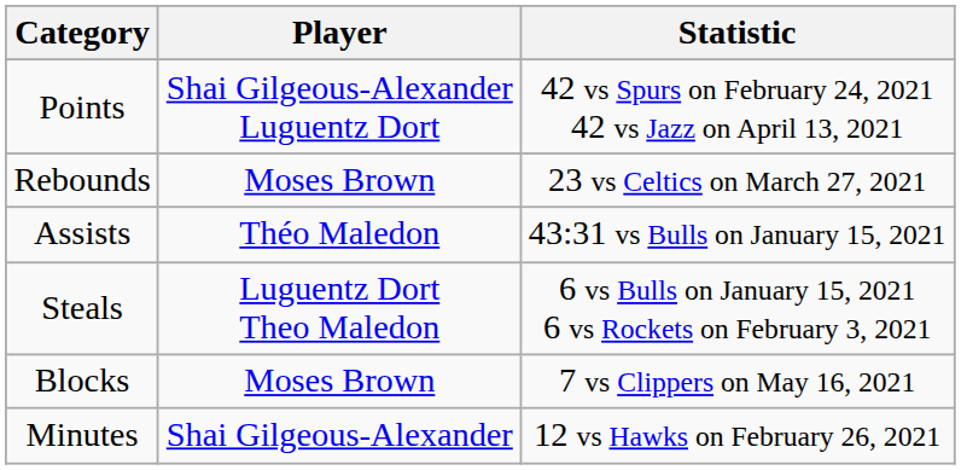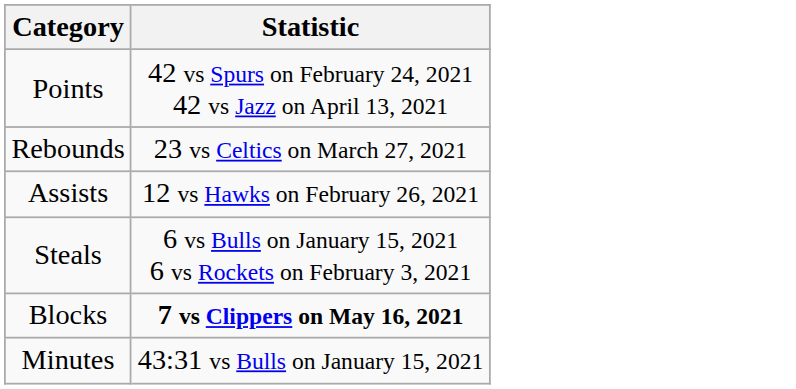- column: Player | Shai Gilgeous-Alexander Luguentz Dort | Moses Brown | Théo Maledon | Luguentz Dort Theo Maledon | Moses Brown | Shai Gilgeous-Alexander
Assists | Statistic: 43:31 vs Bulls on January 15, 2021 -> 12 vs Hawks on February 26, 2021
Blocks | Statistic: normal -> bold
Minutes | Statistic: 12 vs Hawks on February 26, 2021 -> 43:31 vs Bulls on January 15, 2021
